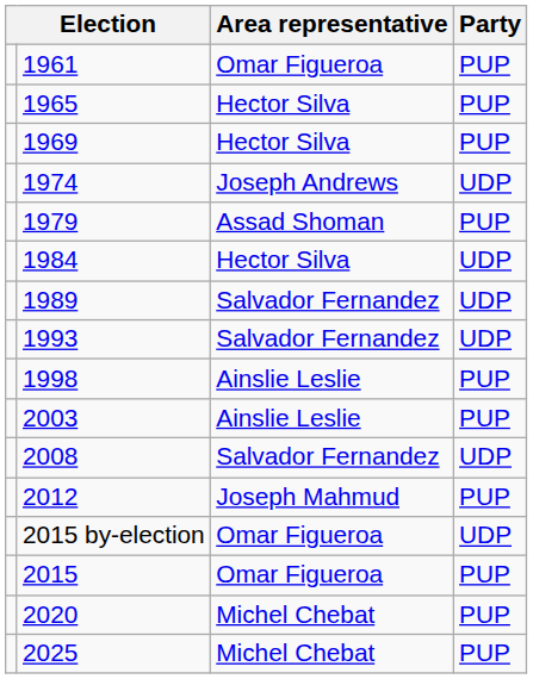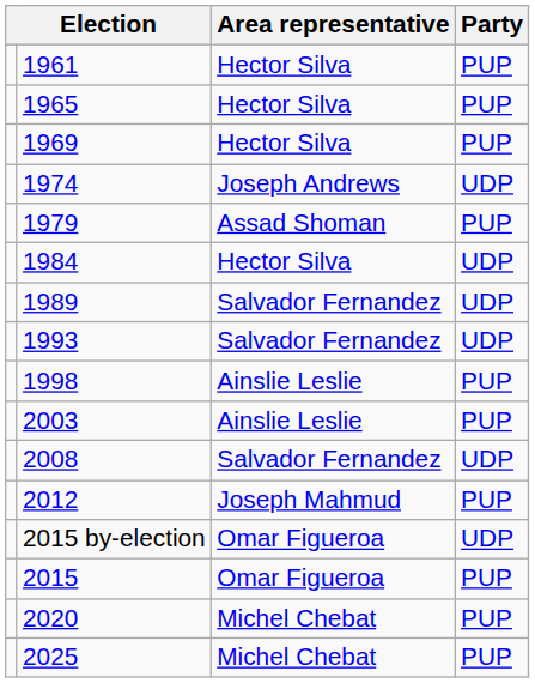1961 | Area representative: Omar Figueroa -> Hector Silva
